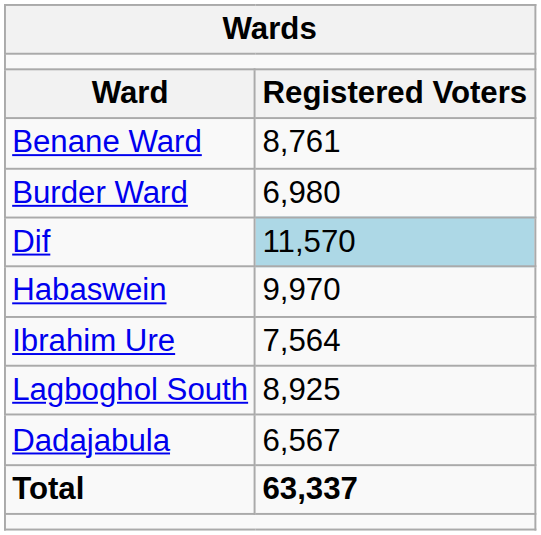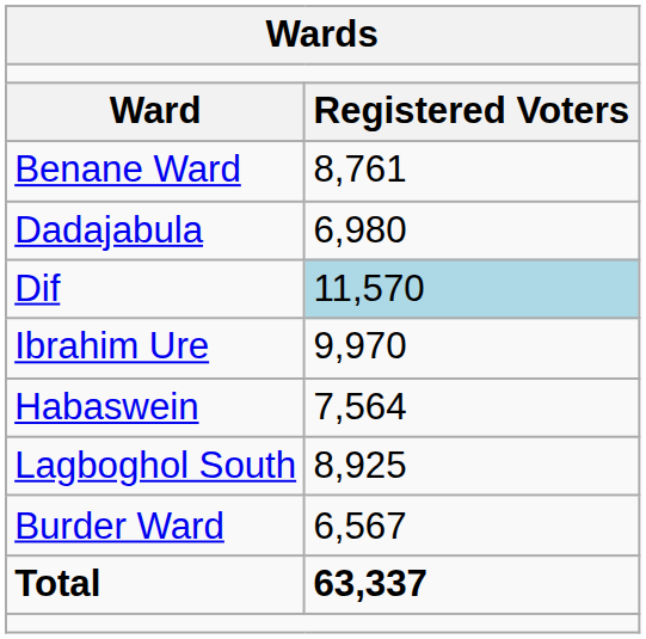row 5 | column 1: Burder Ward -> Dadajabula
row 7 | column 1: Habaswein -> Ibrahim Ure
row 8 | column 1: Ibrahim Ure -> Habaswein
row 10 | column 1: Dadajabula -> Burder Ward
